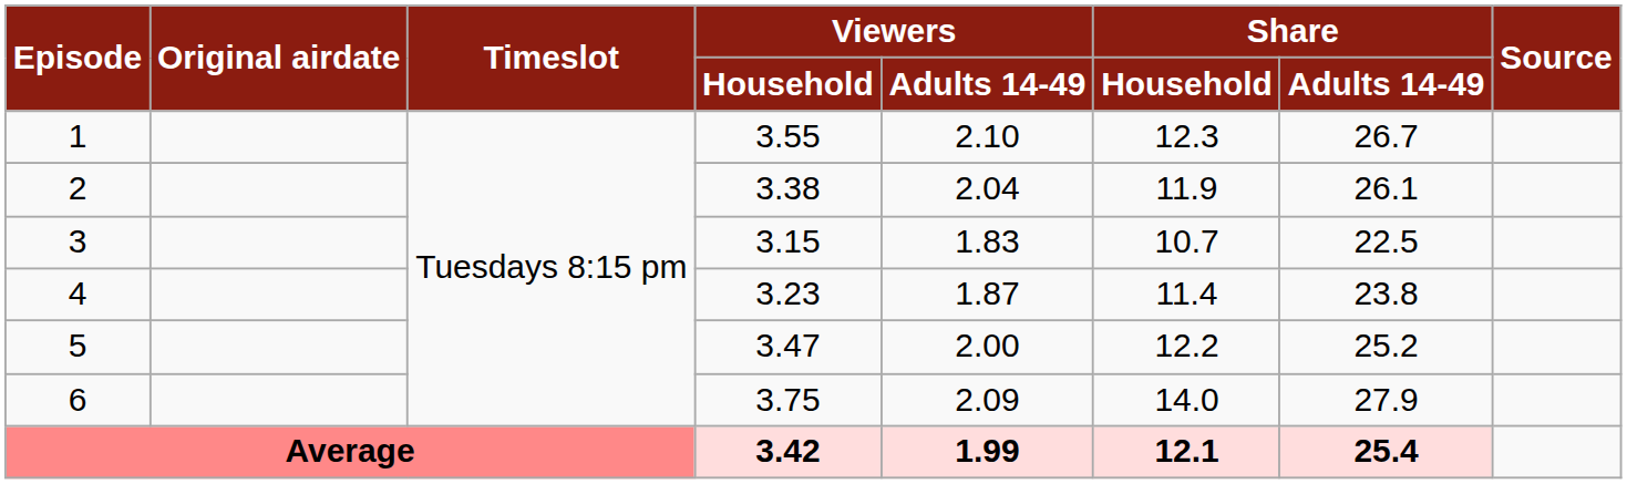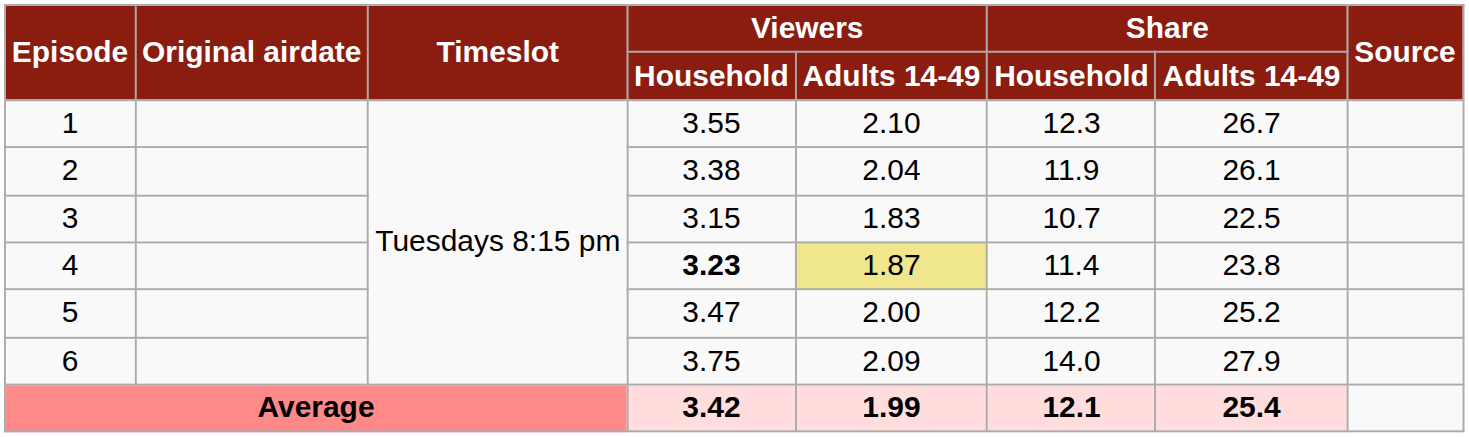4 | Viewers / Household: normal -> bold
4 | Viewers / Adults 14-49: no background -> khaki background
